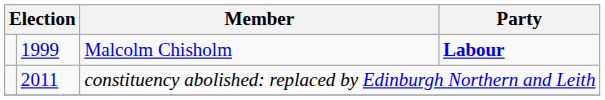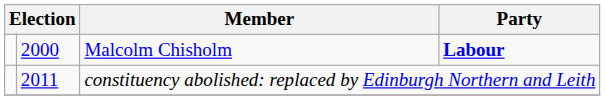Malcolm Chisholm | column 2: 1999 -> 2000
